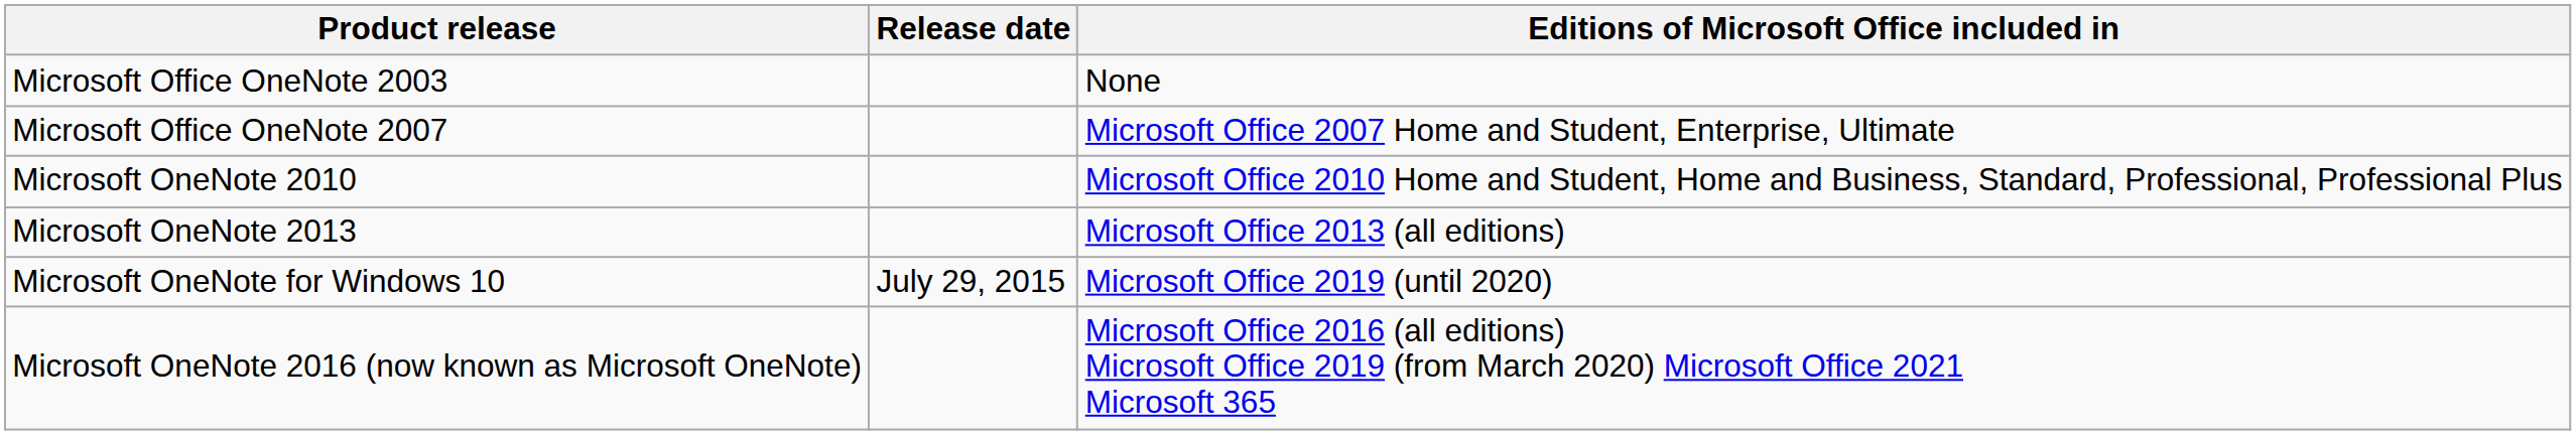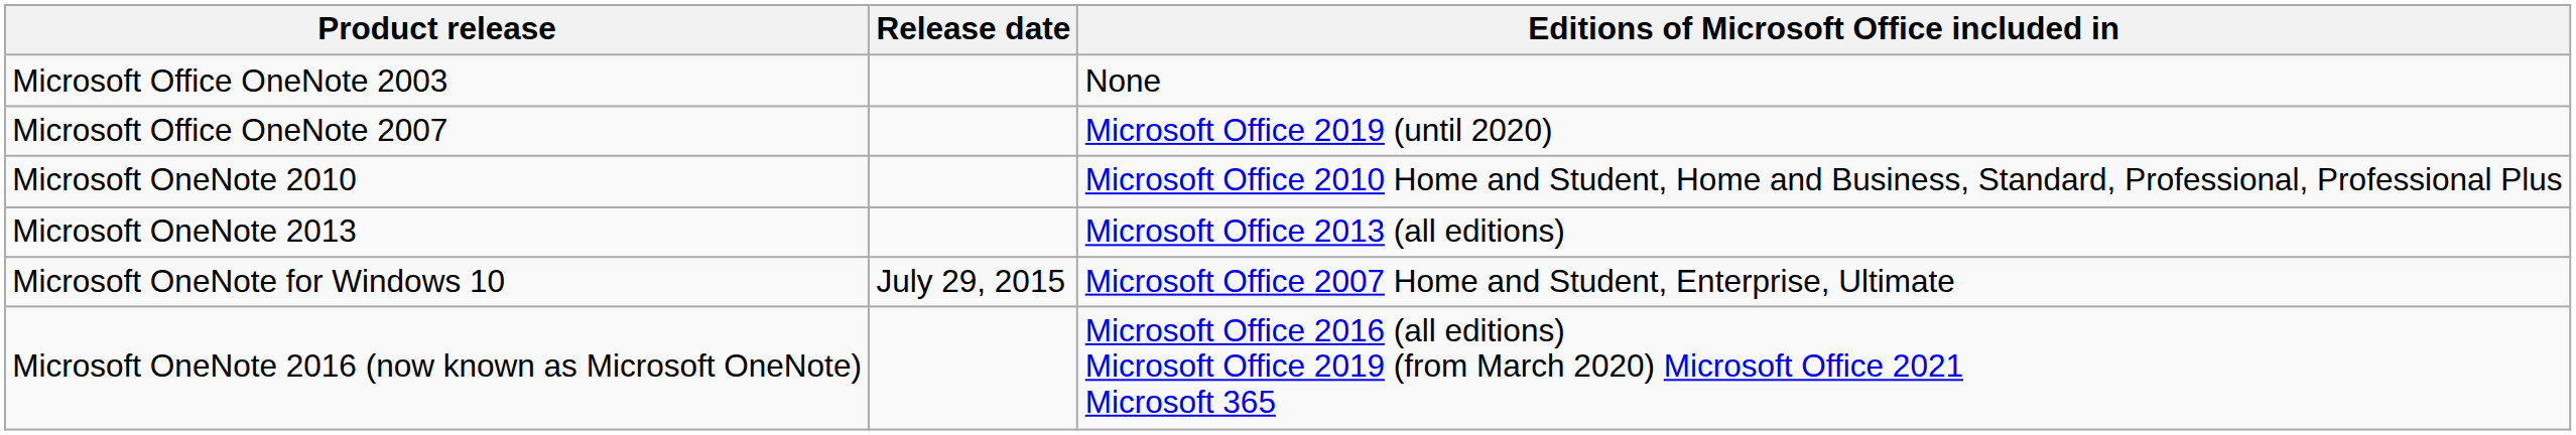Microsoft Office OneNote 2007 | Editions of Microsoft Office included in: Microsoft Office 2007 Home and Student, Enterprise, Ultimate -> Microsoft Office 2019 (until 2020)
Microsoft OneNote for Windows 10 | Editions of Microsoft Office included in: Microsoft Office 2019 (until 2020) -> Microsoft Office 2007 Home and Student, Enterprise, Ultimate
